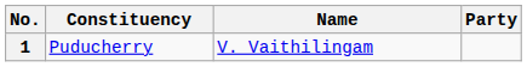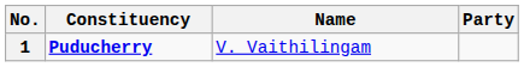1 | Constituency: normal -> bold
